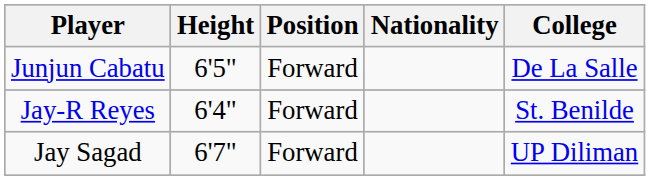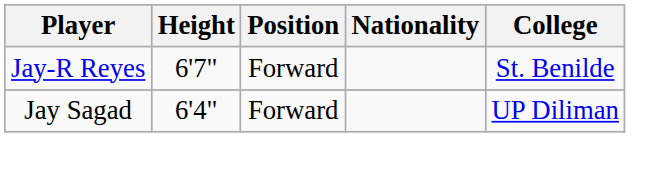- row: Junjun Cabatu | 6'5" | Forward | De La Salle
Jay-R Reyes | Height: 6'4" -> 6'7"
Jay Sagad | Height: 6'7" -> 6'4"
